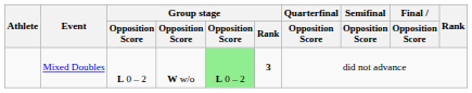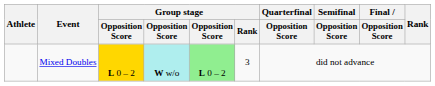Mixed Doubles | column 3: no background -> gold background
Mixed Doubles | column 4: no background -> paleturquoise background
Mixed Doubles | Group stage / Rank: bold -> normal
